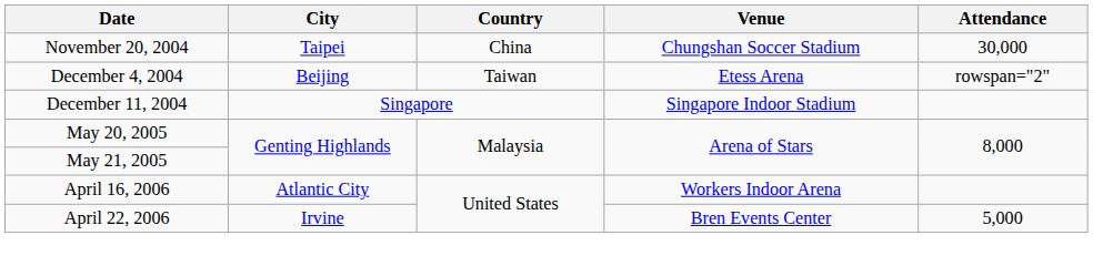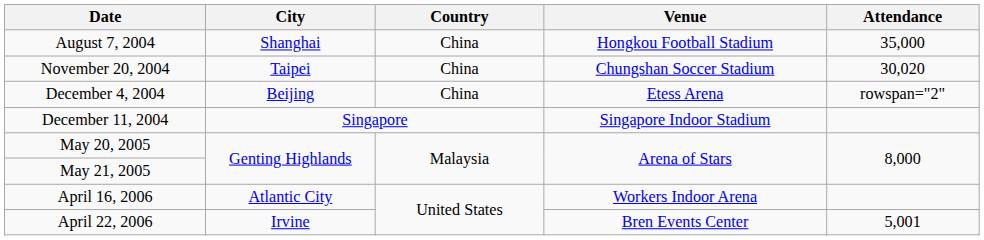+ row: August 7, 2004 | Shanghai | China | Hongkou Football Stadium | 35,000
November 20, 2004 | Attendance: 30,000 -> 30,020
December 4, 2004 | Country: Taiwan -> China
April 22, 2006 | Attendance: 5,000 -> 5,001
